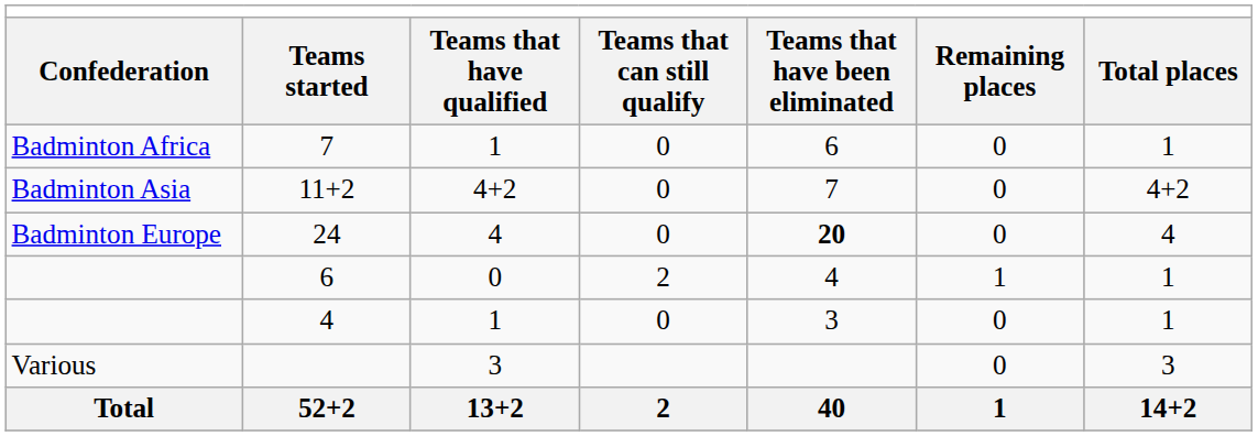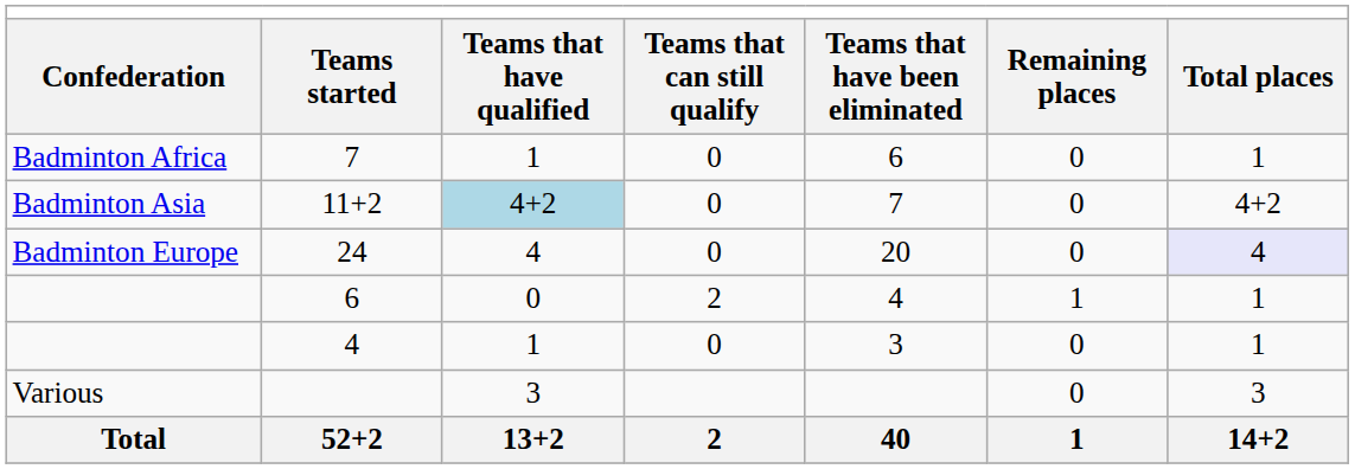11+2 | column 3: no background -> lightblue background
24 | column 5: bold -> normal
24 | column 7: no background -> lavender background
